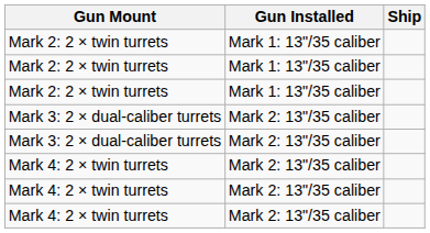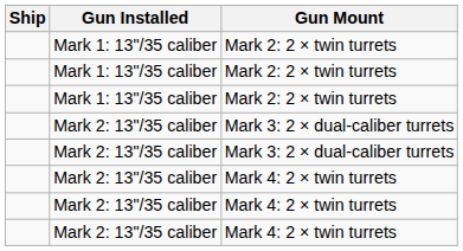columns swapped: Ship <-> Gun Mount
